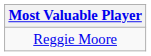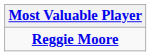row 2 | column 1: normal -> bold
